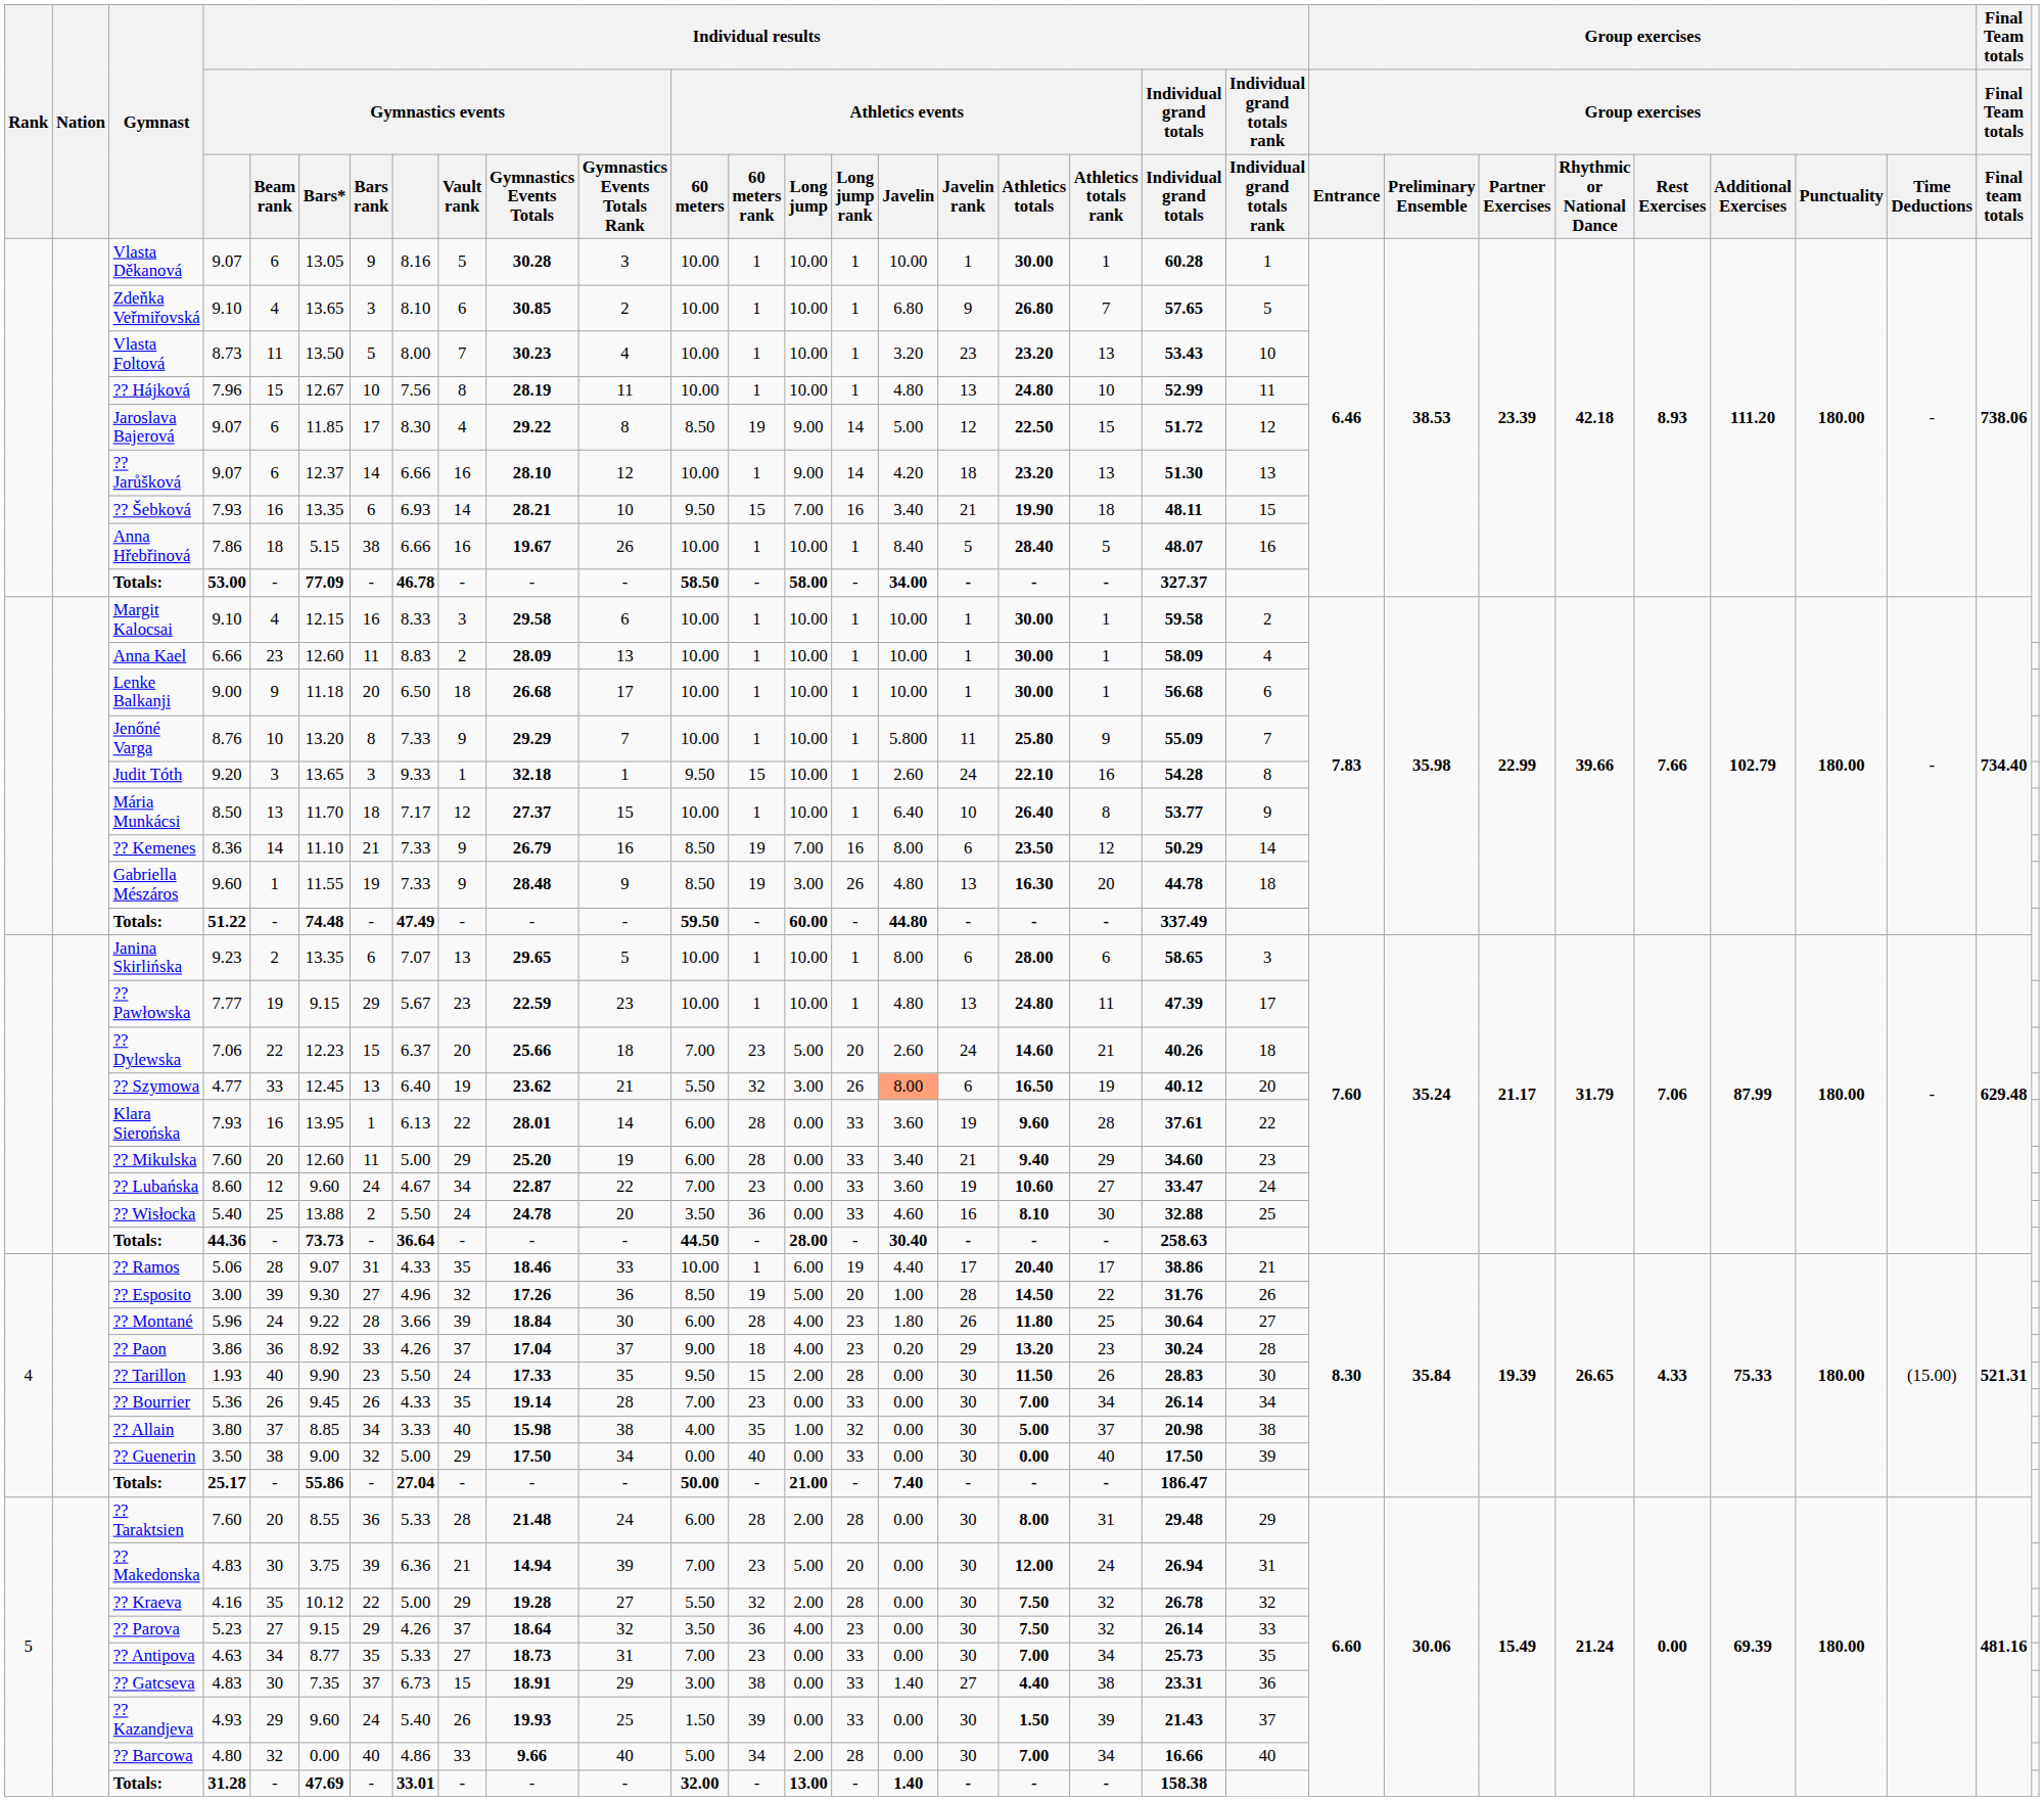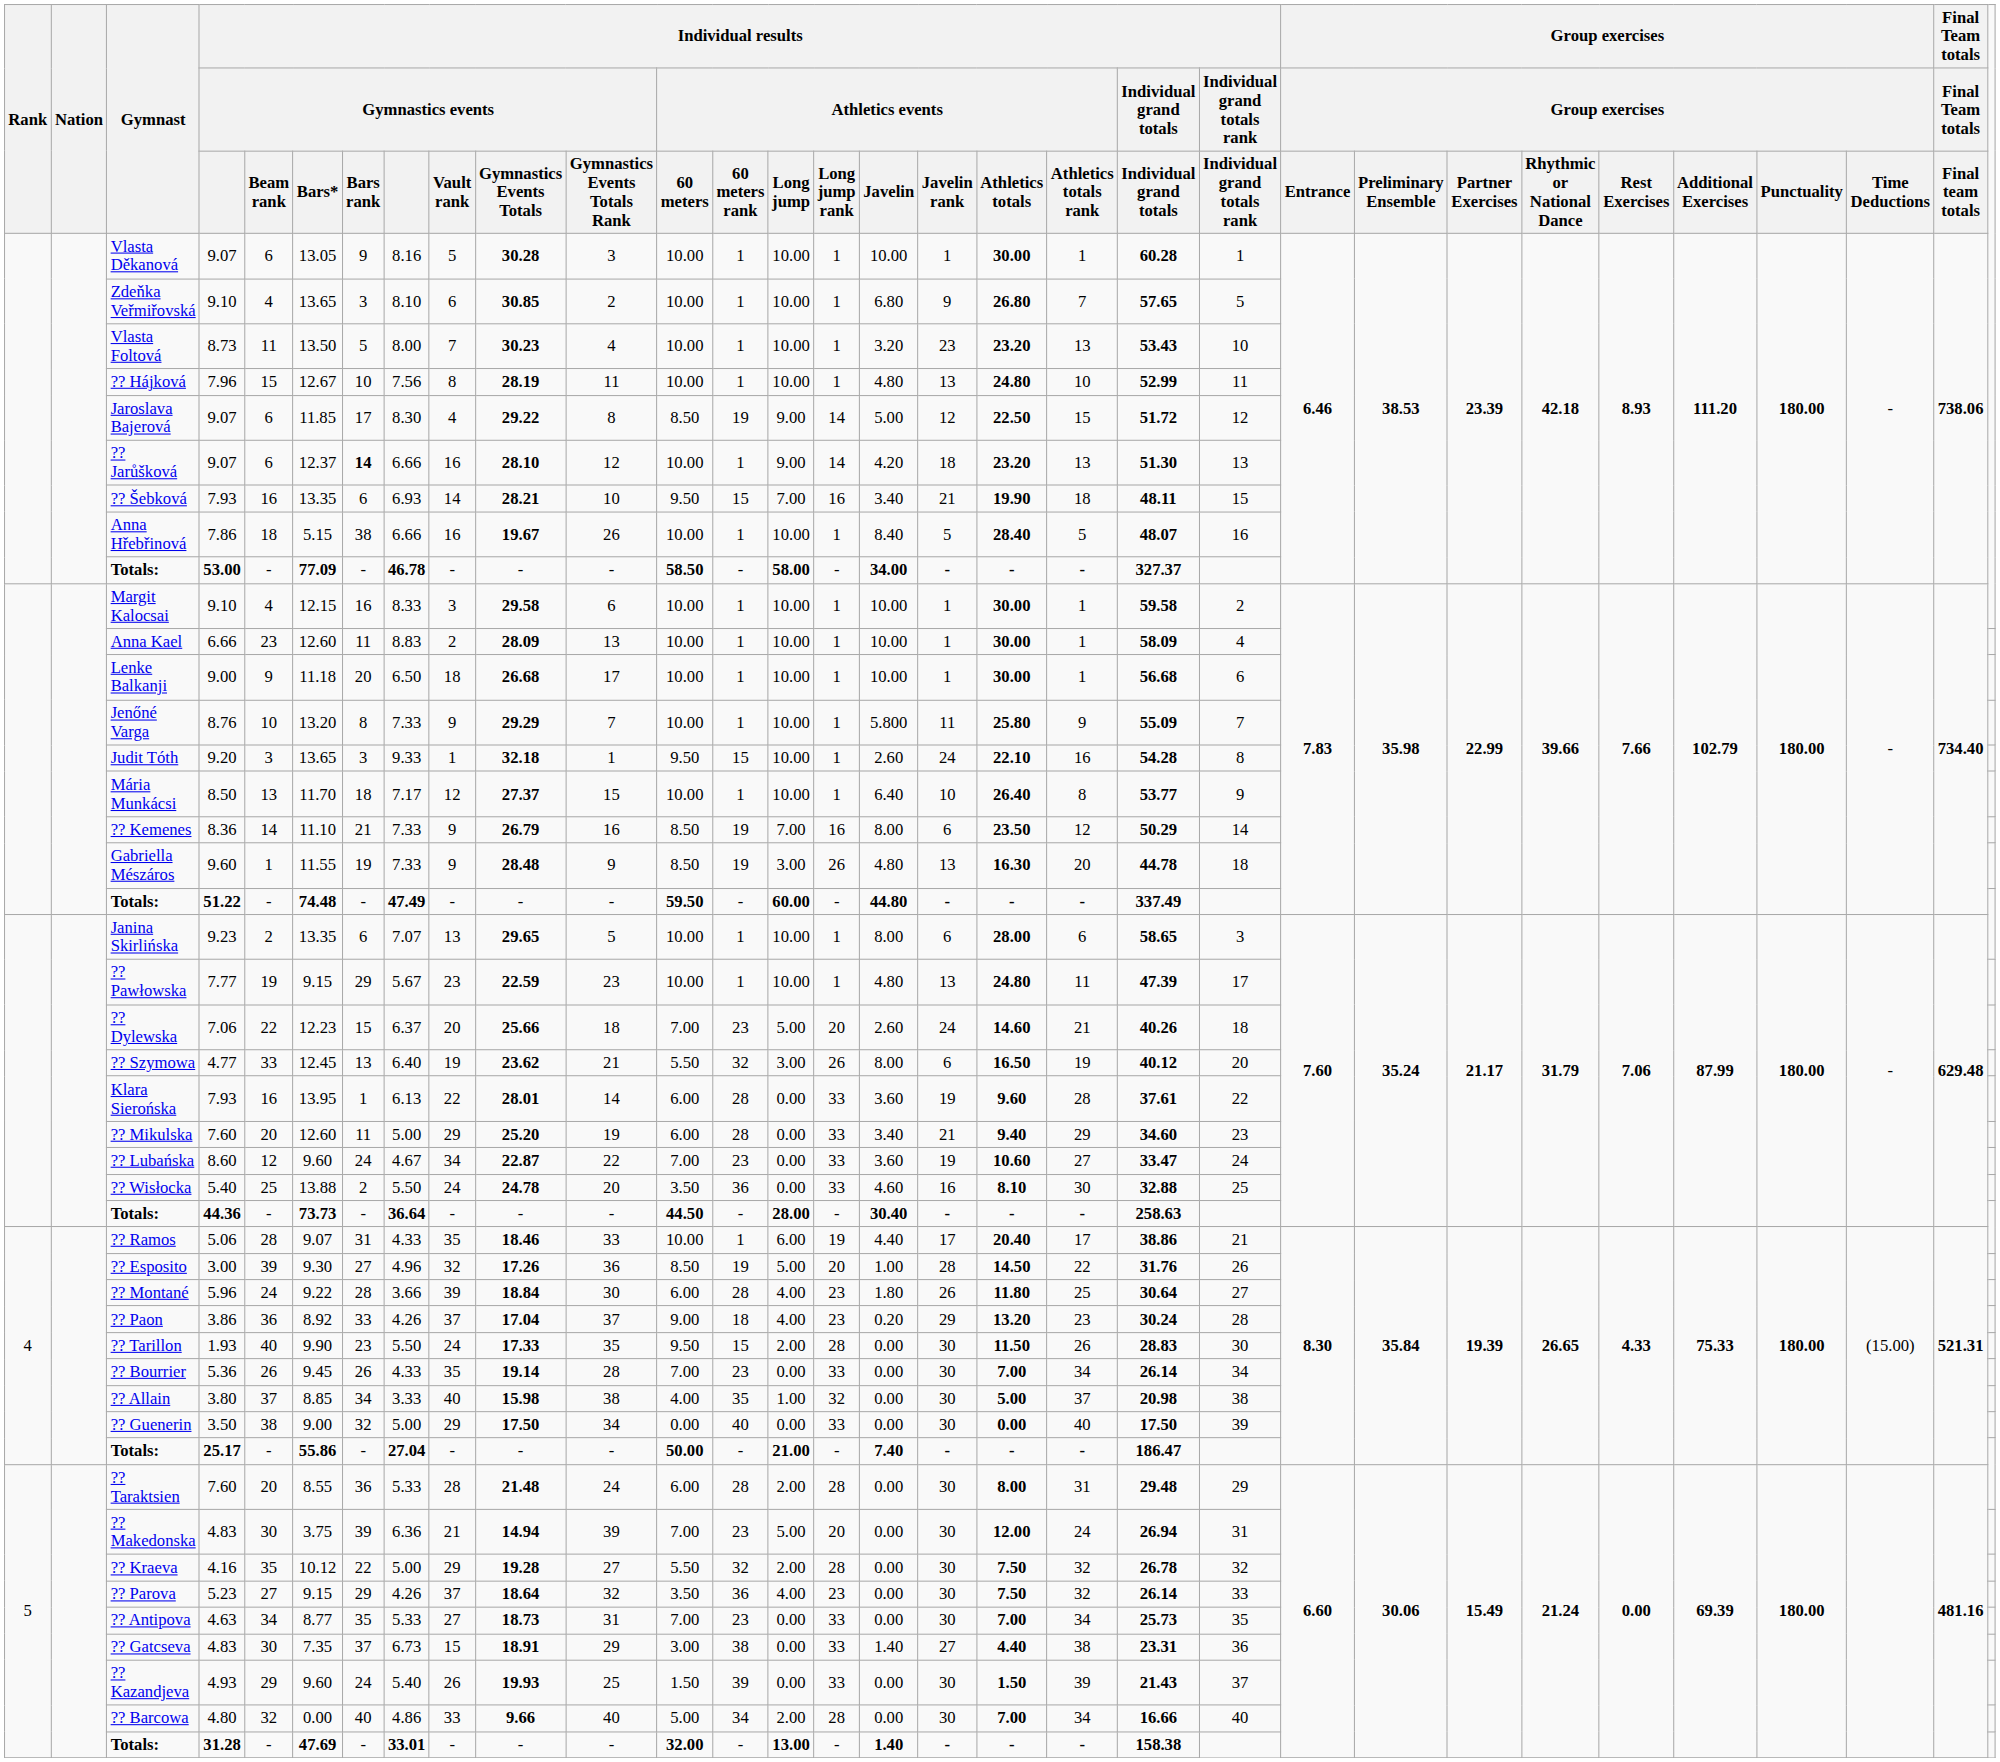?? Jarůšková | Individual results / Gymnastics events / Bars rank: normal -> bold
?? Szymowa | Individual results / Athletics events / Javelin: lightsalmon background -> no background
